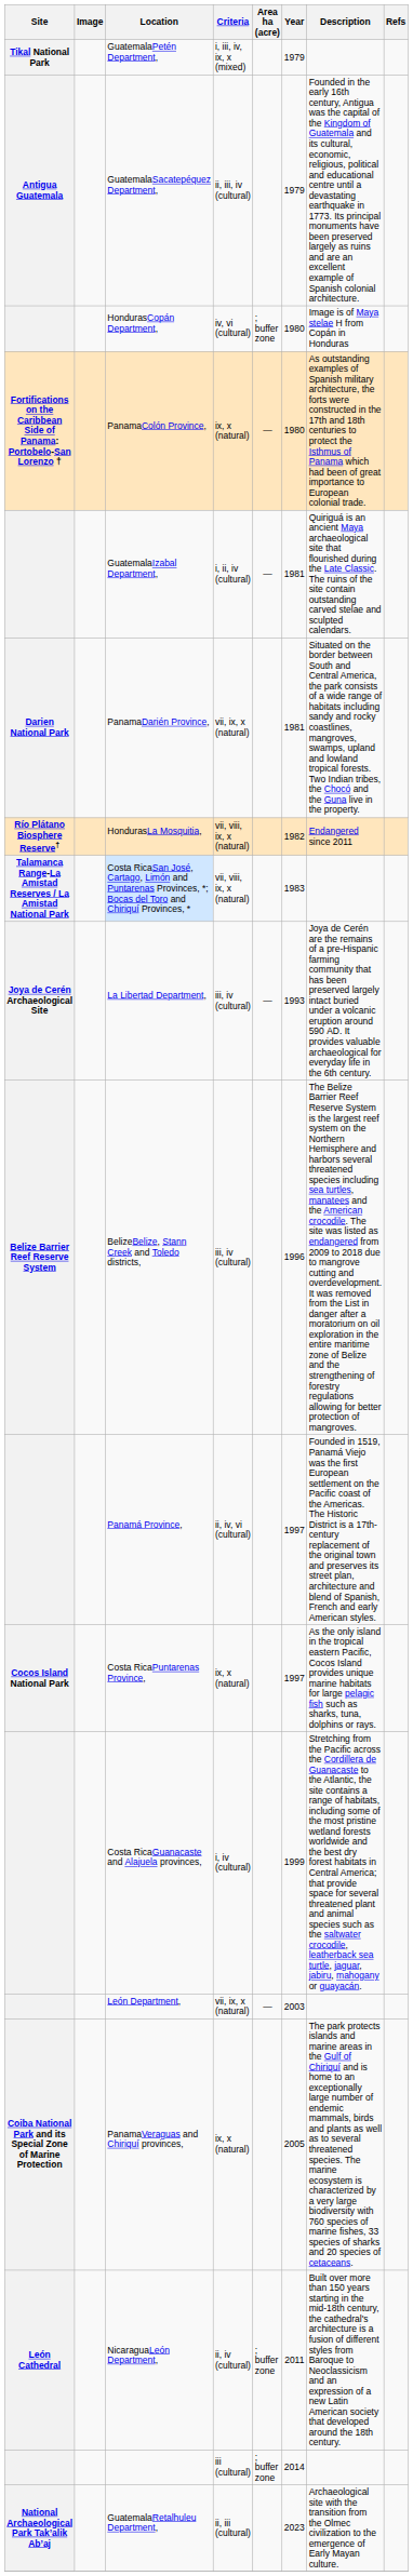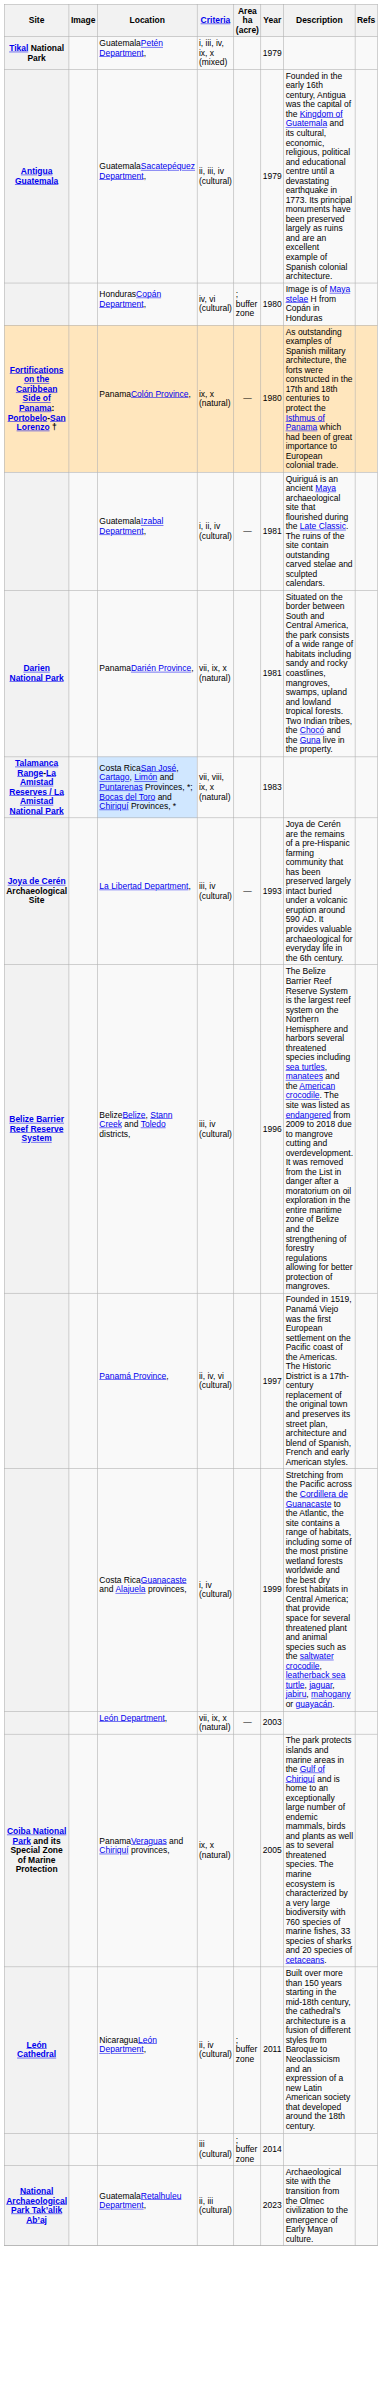- row: Río Plátano Biosphere Reserve† | HondurasLa Mosquitia, | vii, viii, ix, x (natural) | 1982 | Endangered since 2011
- row: Cocos Island National Park | Costa RicaPuntarenas Province, | ix, x (natural) | 1997 | As the only island in the tropical eastern Pacific, Cocos Island provides unique marine habitats for large pelagic fish such as sharks, tuna, dolphins or rays.
